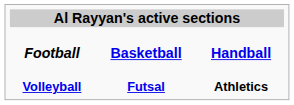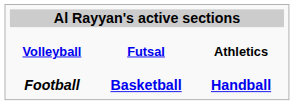rows swapped: Football <-> Volleyball
